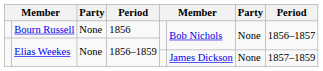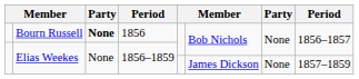Bourn Russell | column 3: normal -> bold
